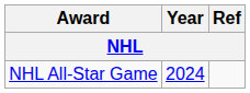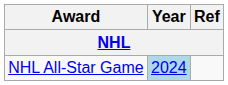row 3 | Year: no background -> lightblue background
